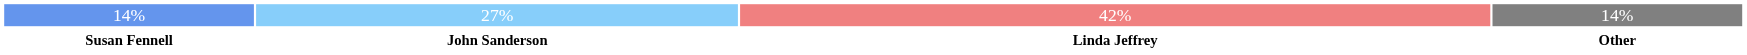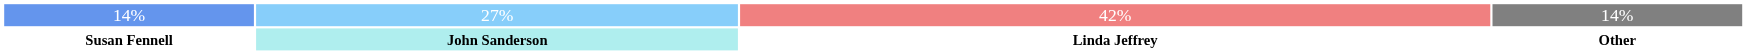Susan Fennell | column 2: no background -> paleturquoise background
